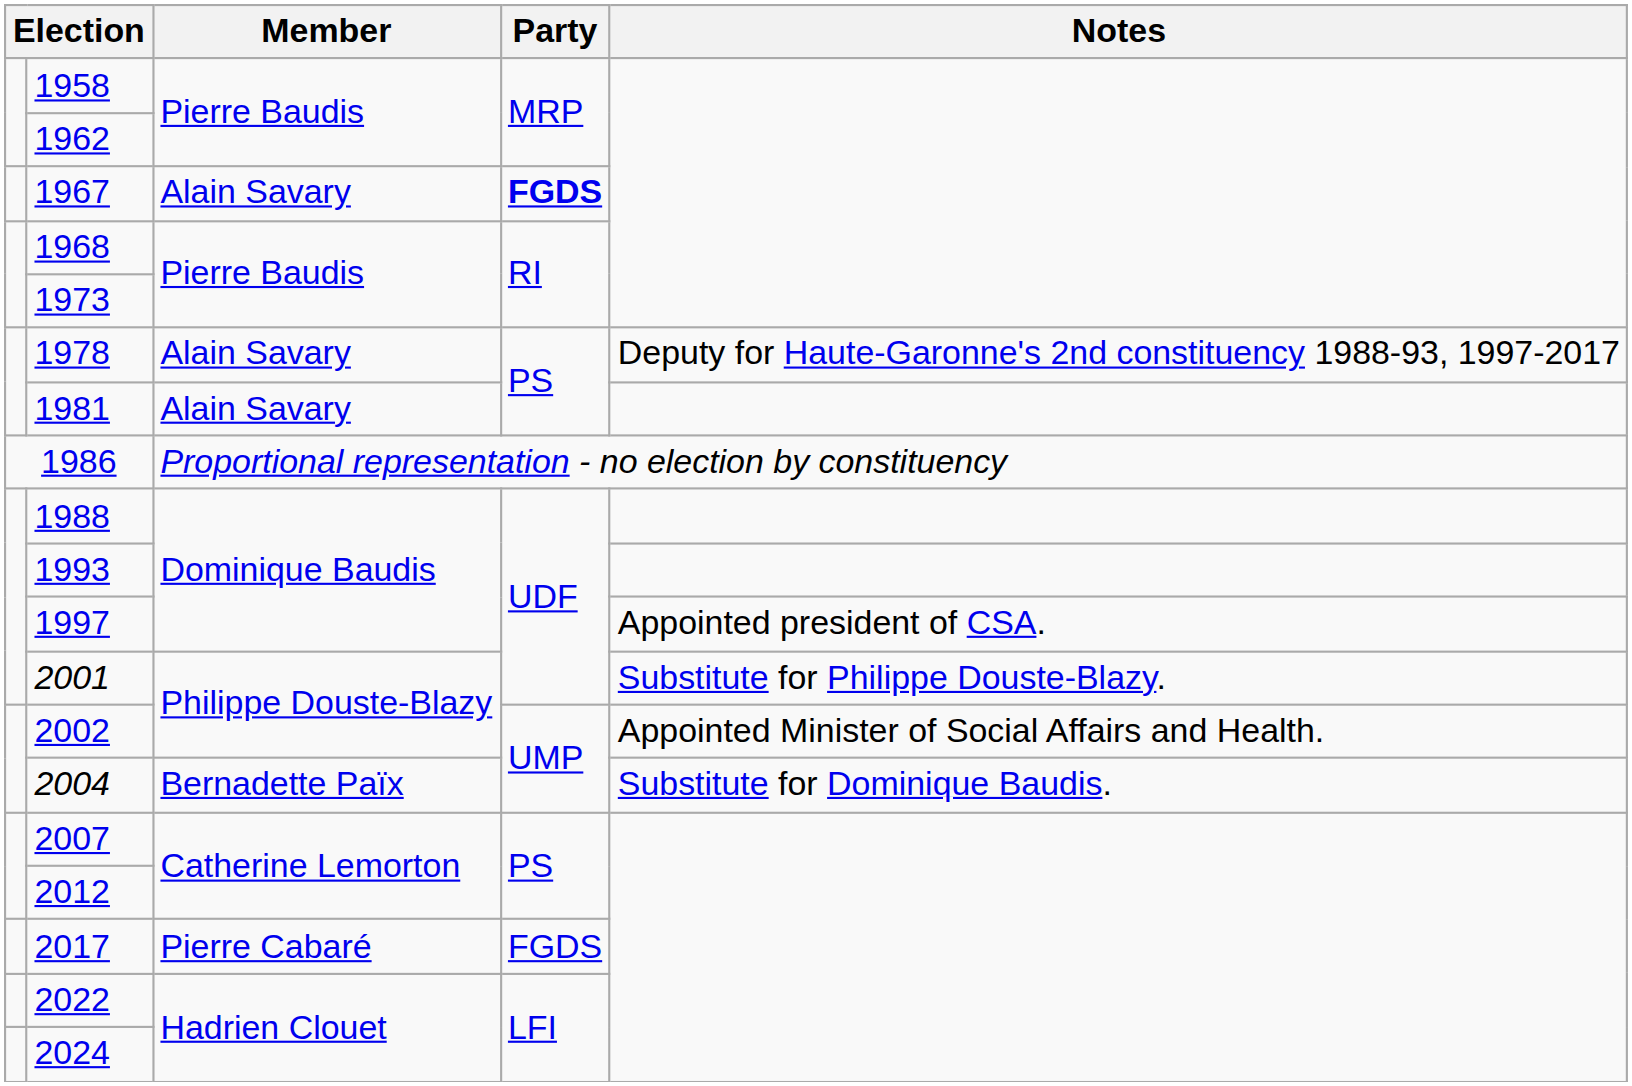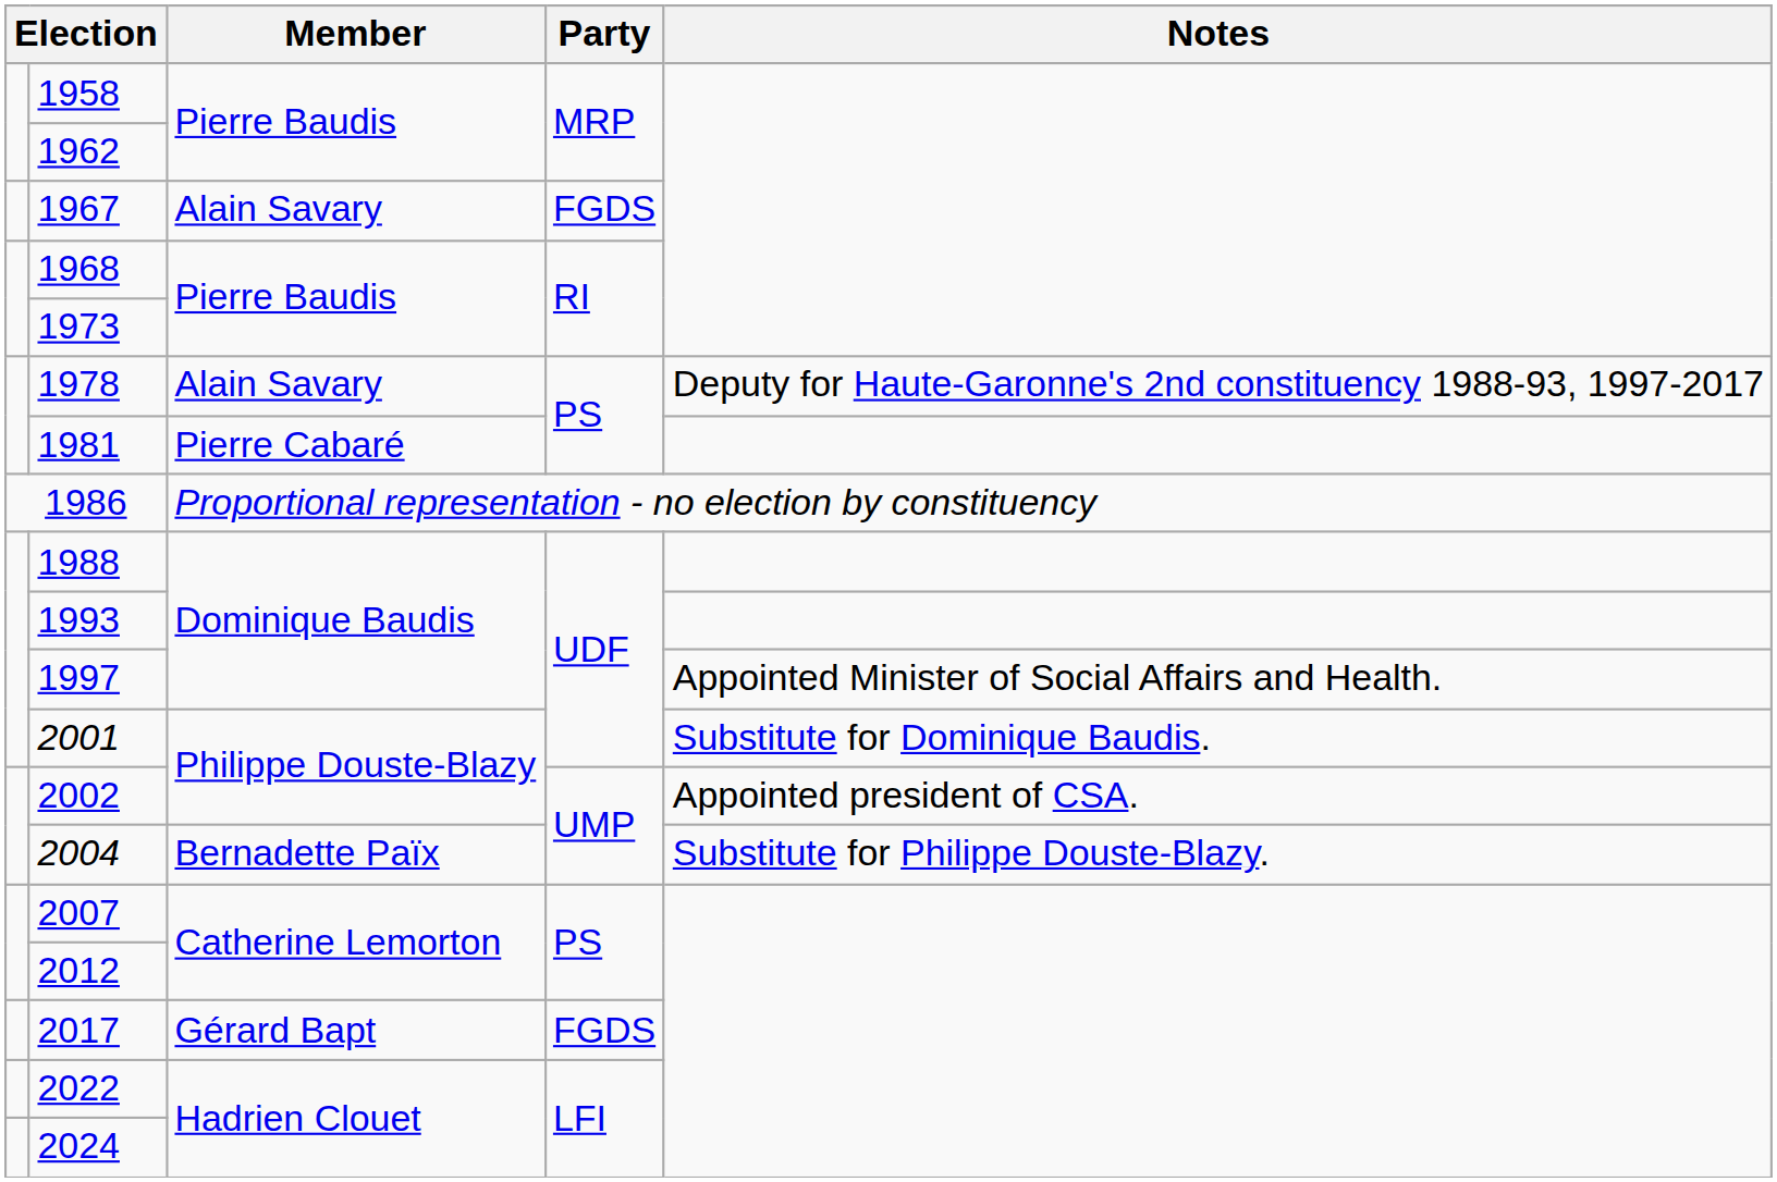1967 | Party: bold -> normal
1981 | Member: Alain Savary -> Pierre Cabaré
1997 | Notes: Appointed president of CSA. -> Appointed Minister of Social Affairs and Health.
2001 | Notes: Substitute for Philippe Douste-Blazy. -> Substitute for Dominique Baudis.
2002 | Notes: Appointed Minister of Social Affairs and Health. -> Appointed president of CSA.
2004 | Notes: Substitute for Dominique Baudis. -> Substitute for Philippe Douste-Blazy.
2017 | Member: Pierre Cabaré -> Gérard Bapt
